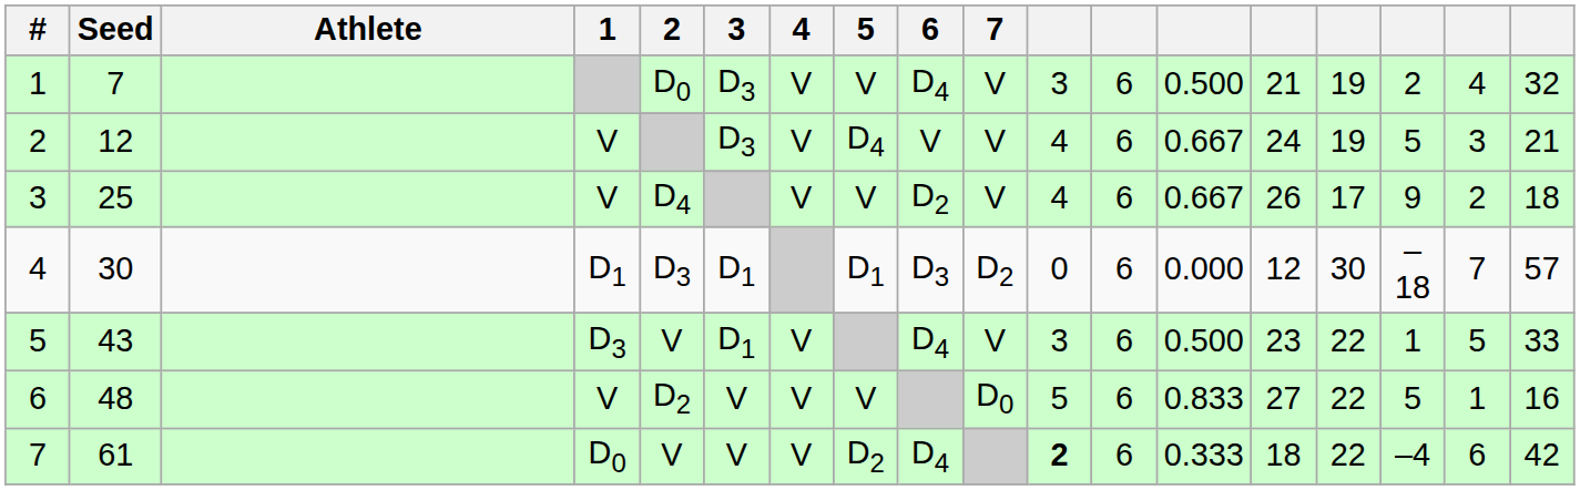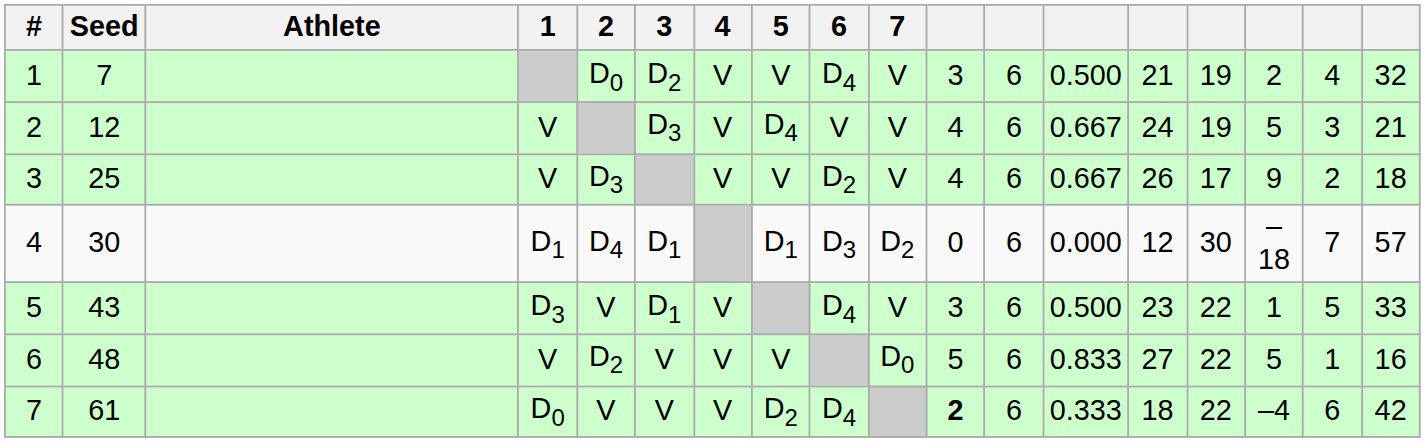row 2 | 3: D3 -> D2
row 4 | 2: D4 -> D3
row 5 | 2: D3 -> D4
